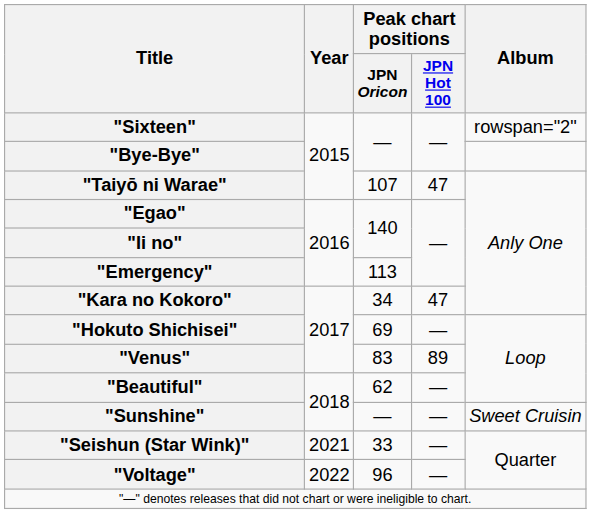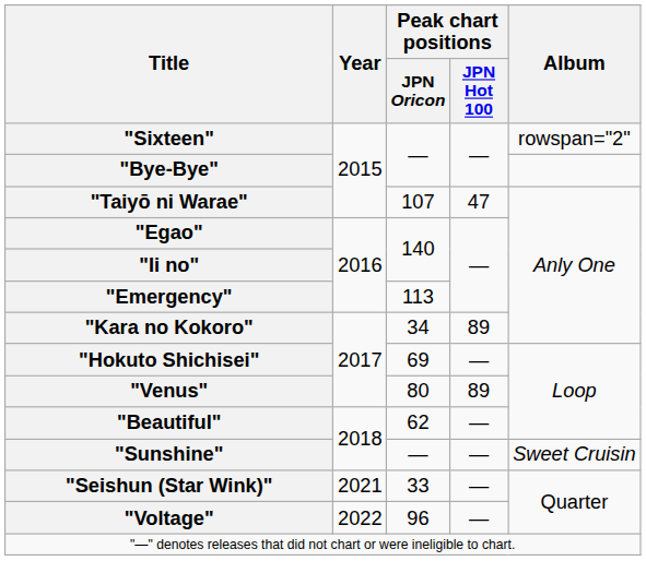"Kara no Kokoro" | Peak chart positions / JPN Hot 100: 47 -> 89
"Venus" | Peak chart positions / JPN Oricon: 83 -> 80
